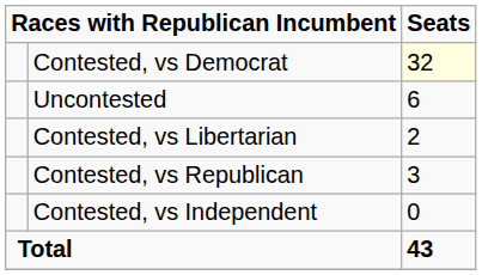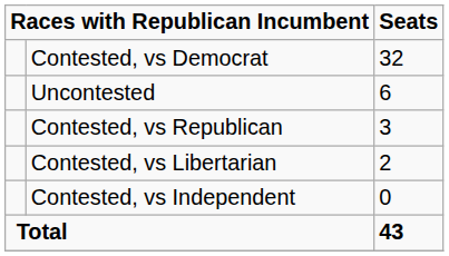Contested, vs Democrat | column 3: lightyellow background -> no background
rows swapped: Contested, vs Republican <-> Contested, vs Libertarian
